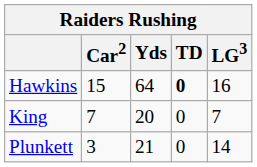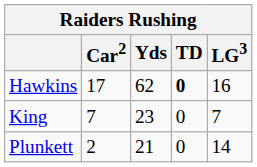Hawkins | Car2: 15 -> 17
Hawkins | Yds: 64 -> 62
King | Yds: 20 -> 23
Plunkett | Car2: 3 -> 2
